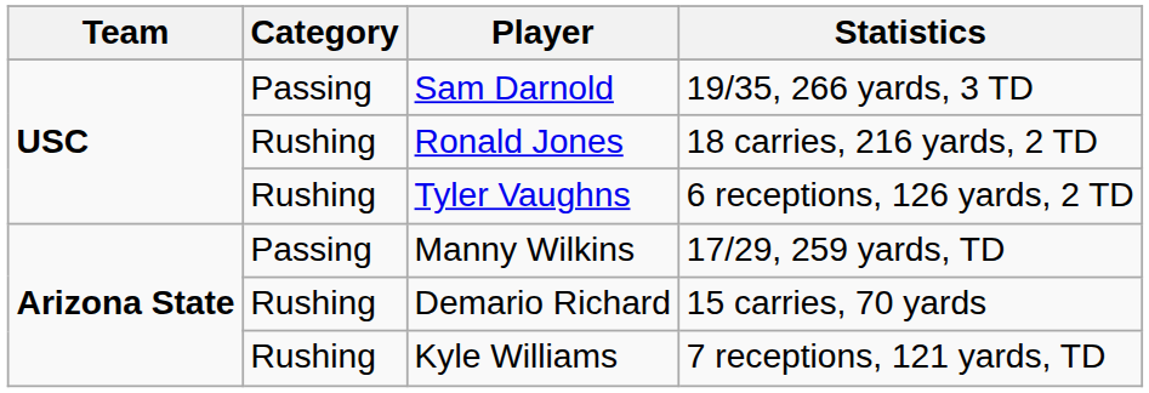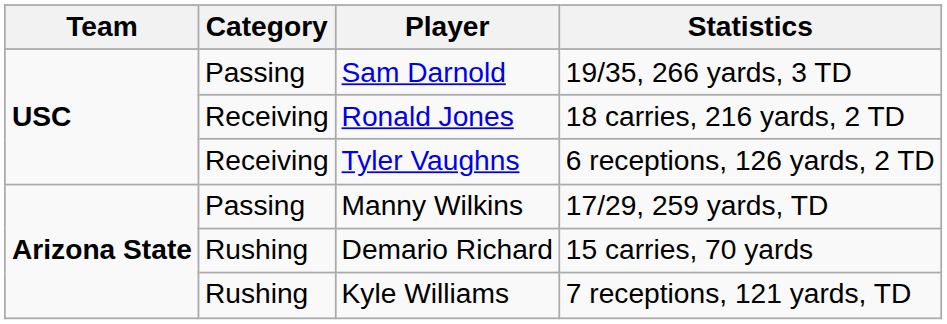Ronald Jones | Category: Rushing -> Receiving
Tyler Vaughns | Category: Rushing -> Receiving
